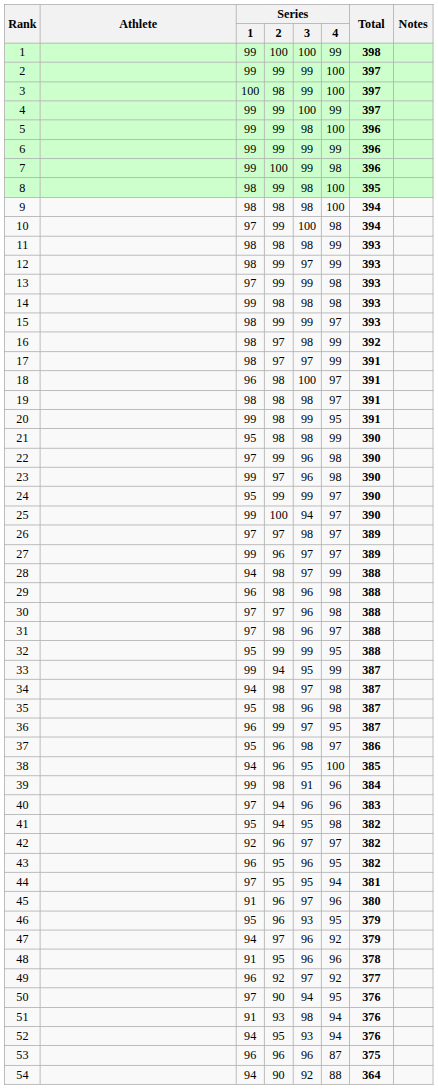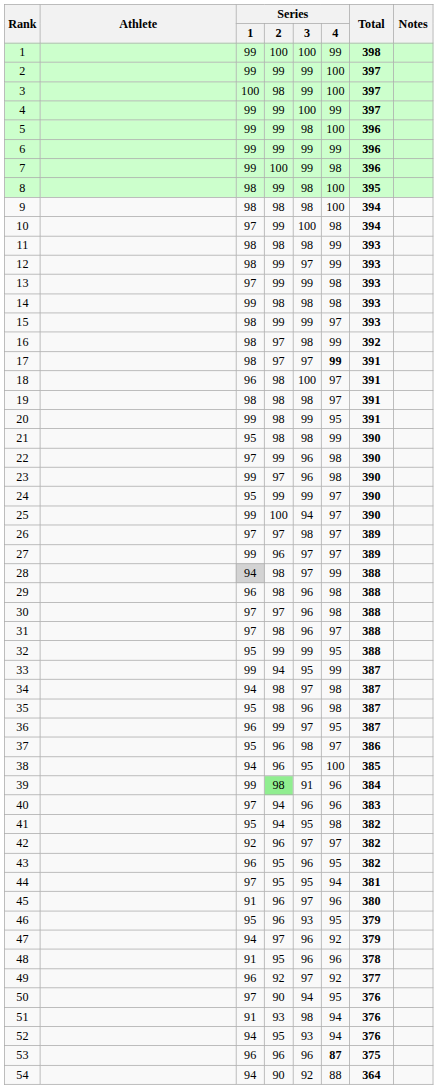17 | Series / 4: normal -> bold
28 | Series / 1: no background -> lightgrey background
39 | Series / 2: no background -> lightgreen background
53 | Series / 4: normal -> bold
